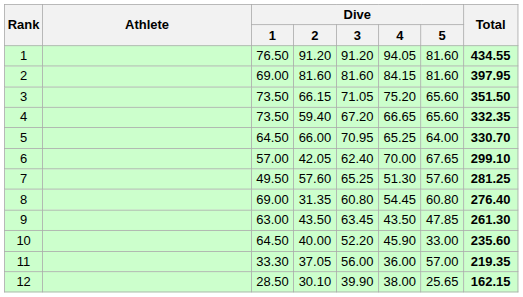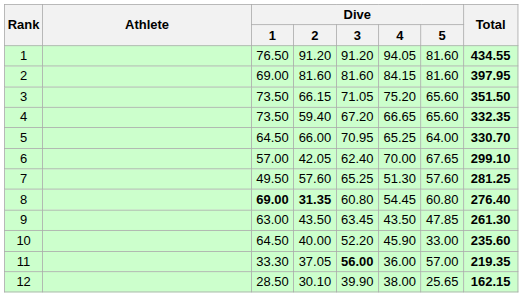8 | Dive / 1: normal -> bold
8 | Dive / 2: normal -> bold
11 | Dive / 3: normal -> bold
